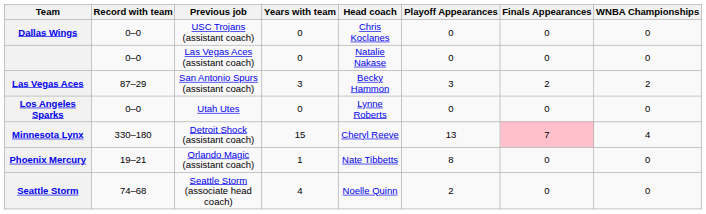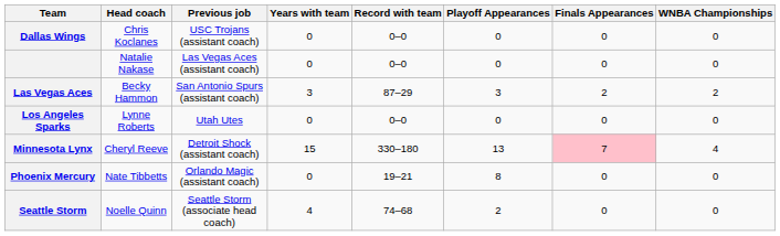columns swapped: Head coach <-> Record with team
Phoenix Mercury | Years with team: 1 -> 0
